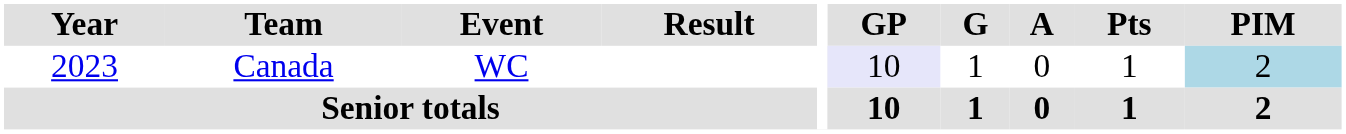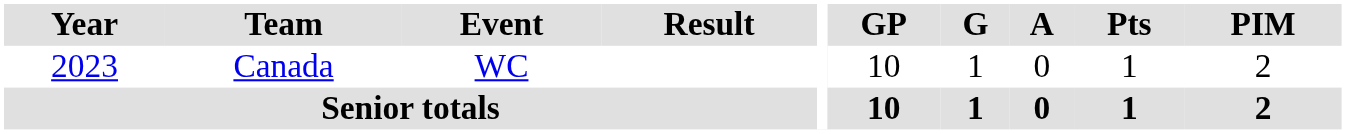Canada | GP: lavender background -> no background
Canada | PIM: lightblue background -> no background
